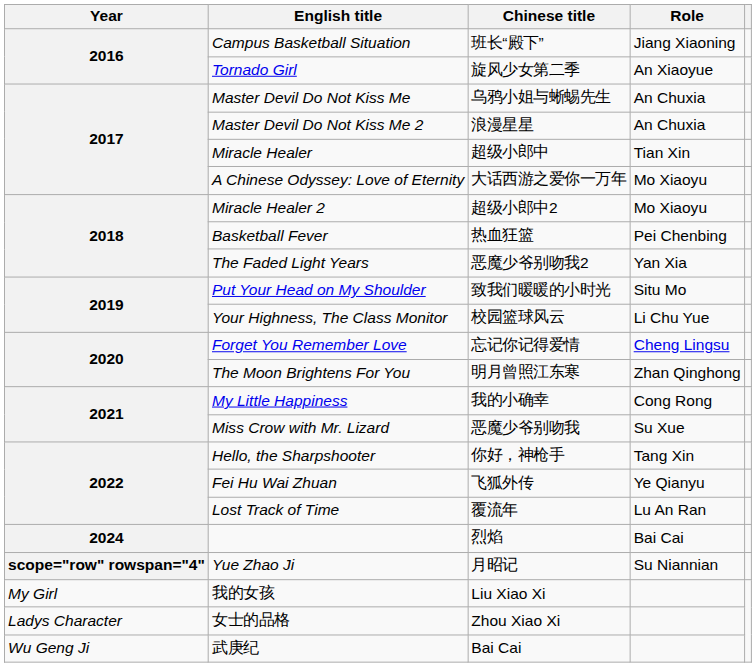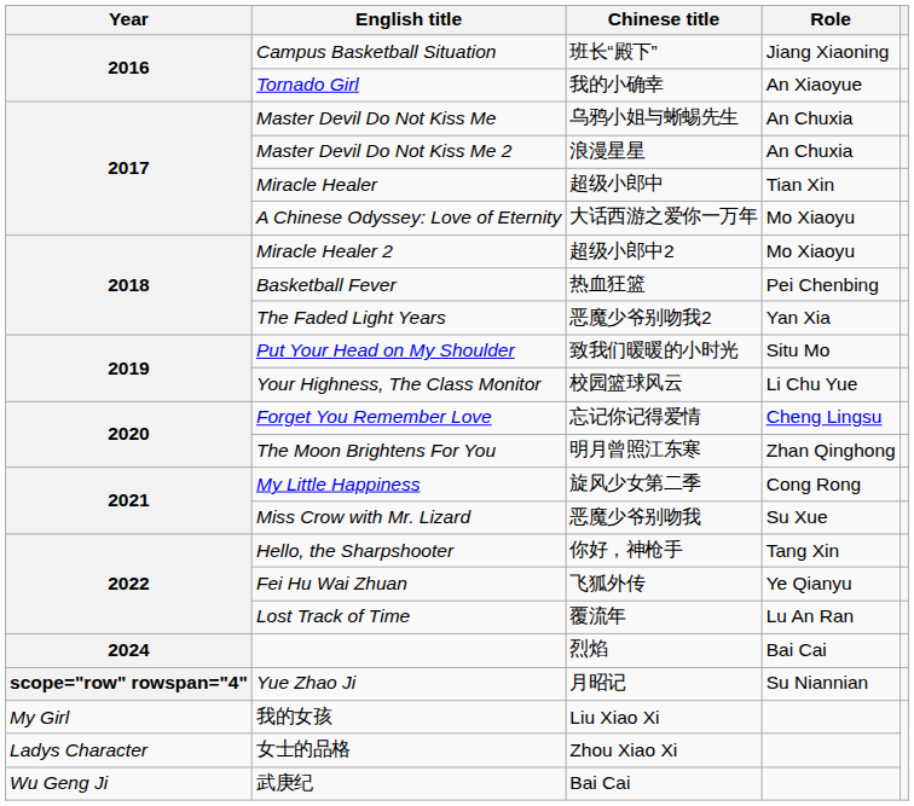Tornado Girl | Chinese title: 旋风少女第二季 -> 我的小确幸
My Little Happiness | Chinese title: 我的小确幸 -> 旋风少女第二季
